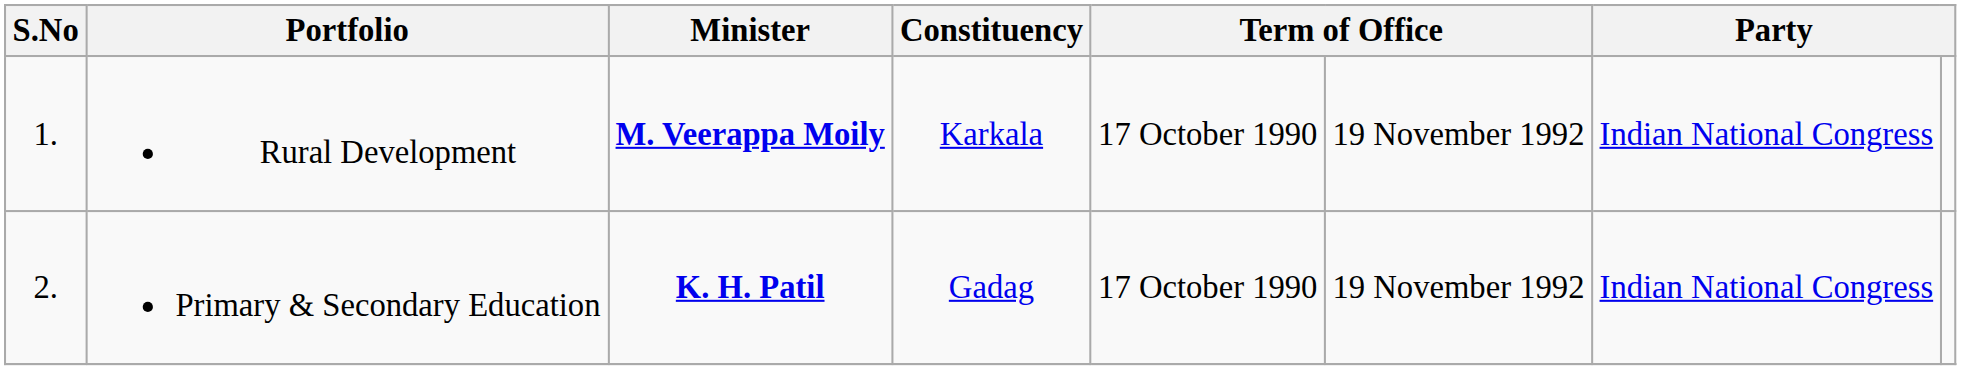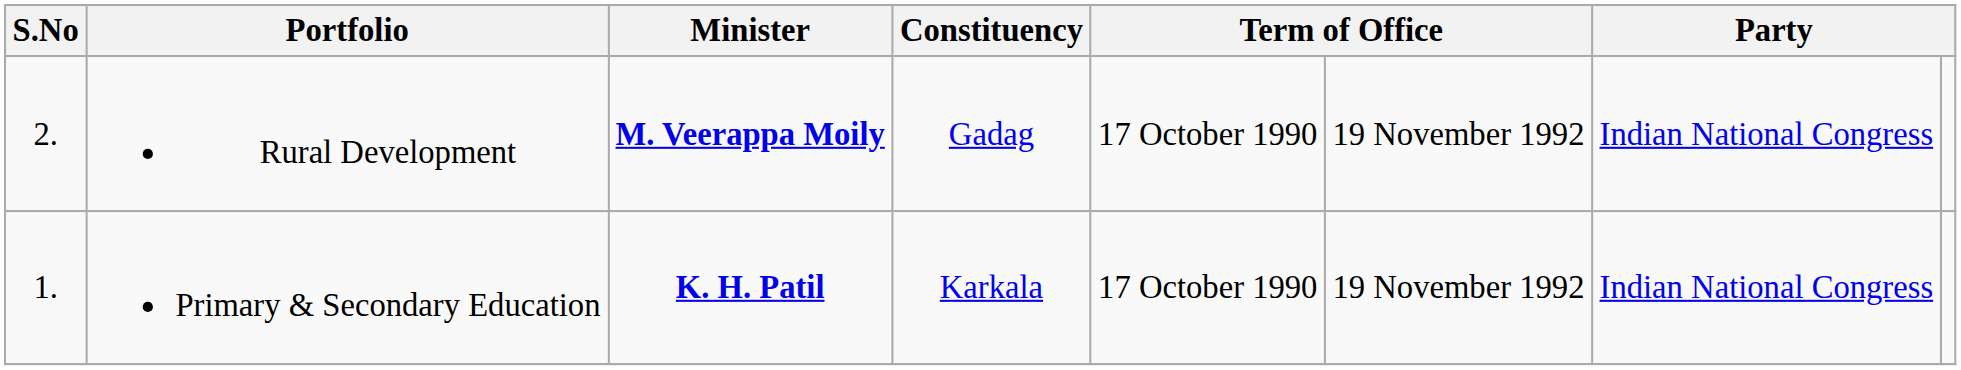Rural Development | S.No: 1. -> 2.
Rural Development | Constituency: Karkala -> Gadag
Primary & Secondary Education | S.No: 2. -> 1.
Primary & Secondary Education | Constituency: Gadag -> Karkala
